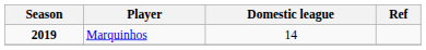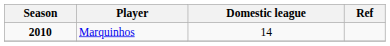Marquinhos | Season: 2019 -> 2010
